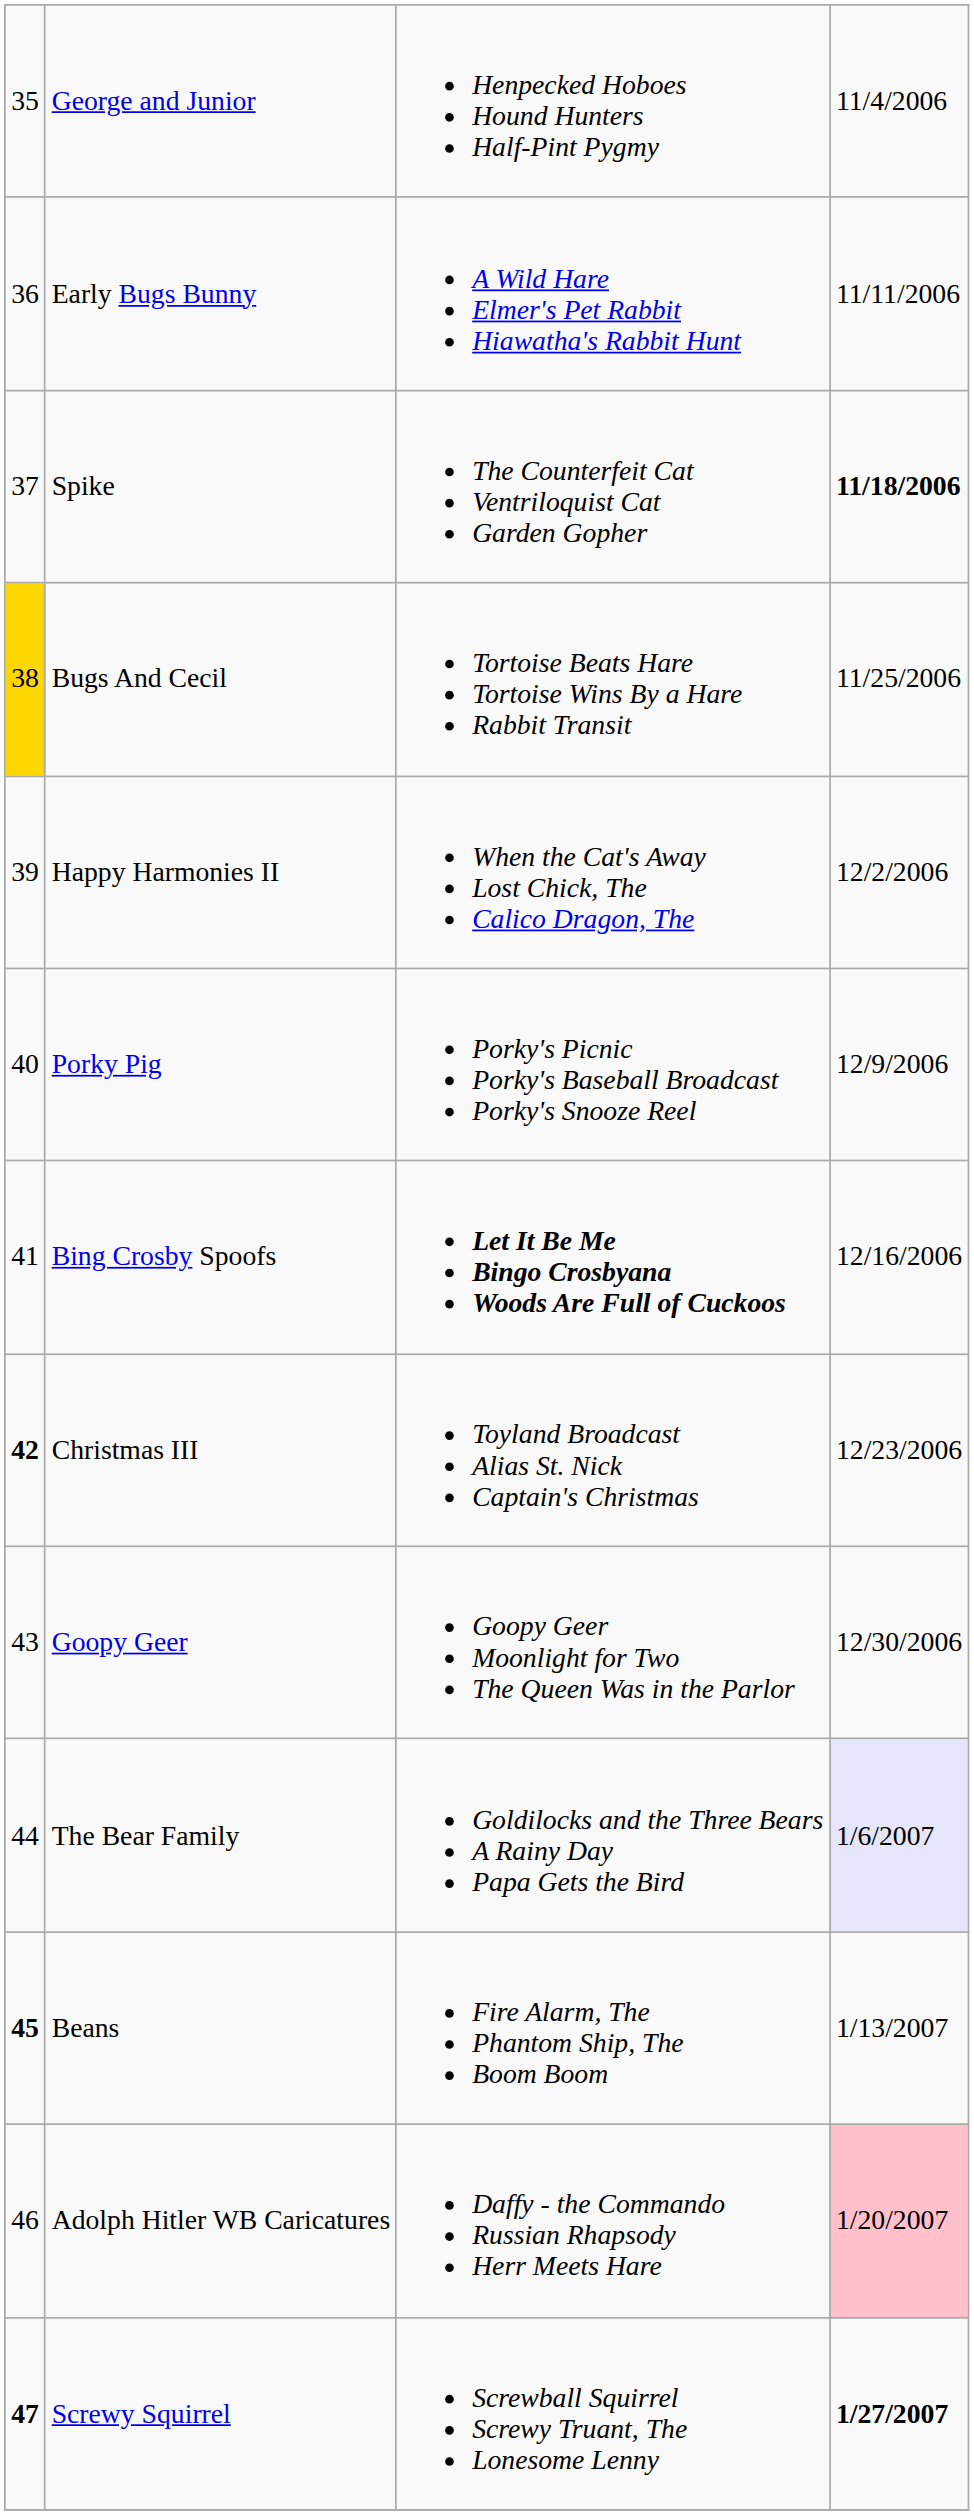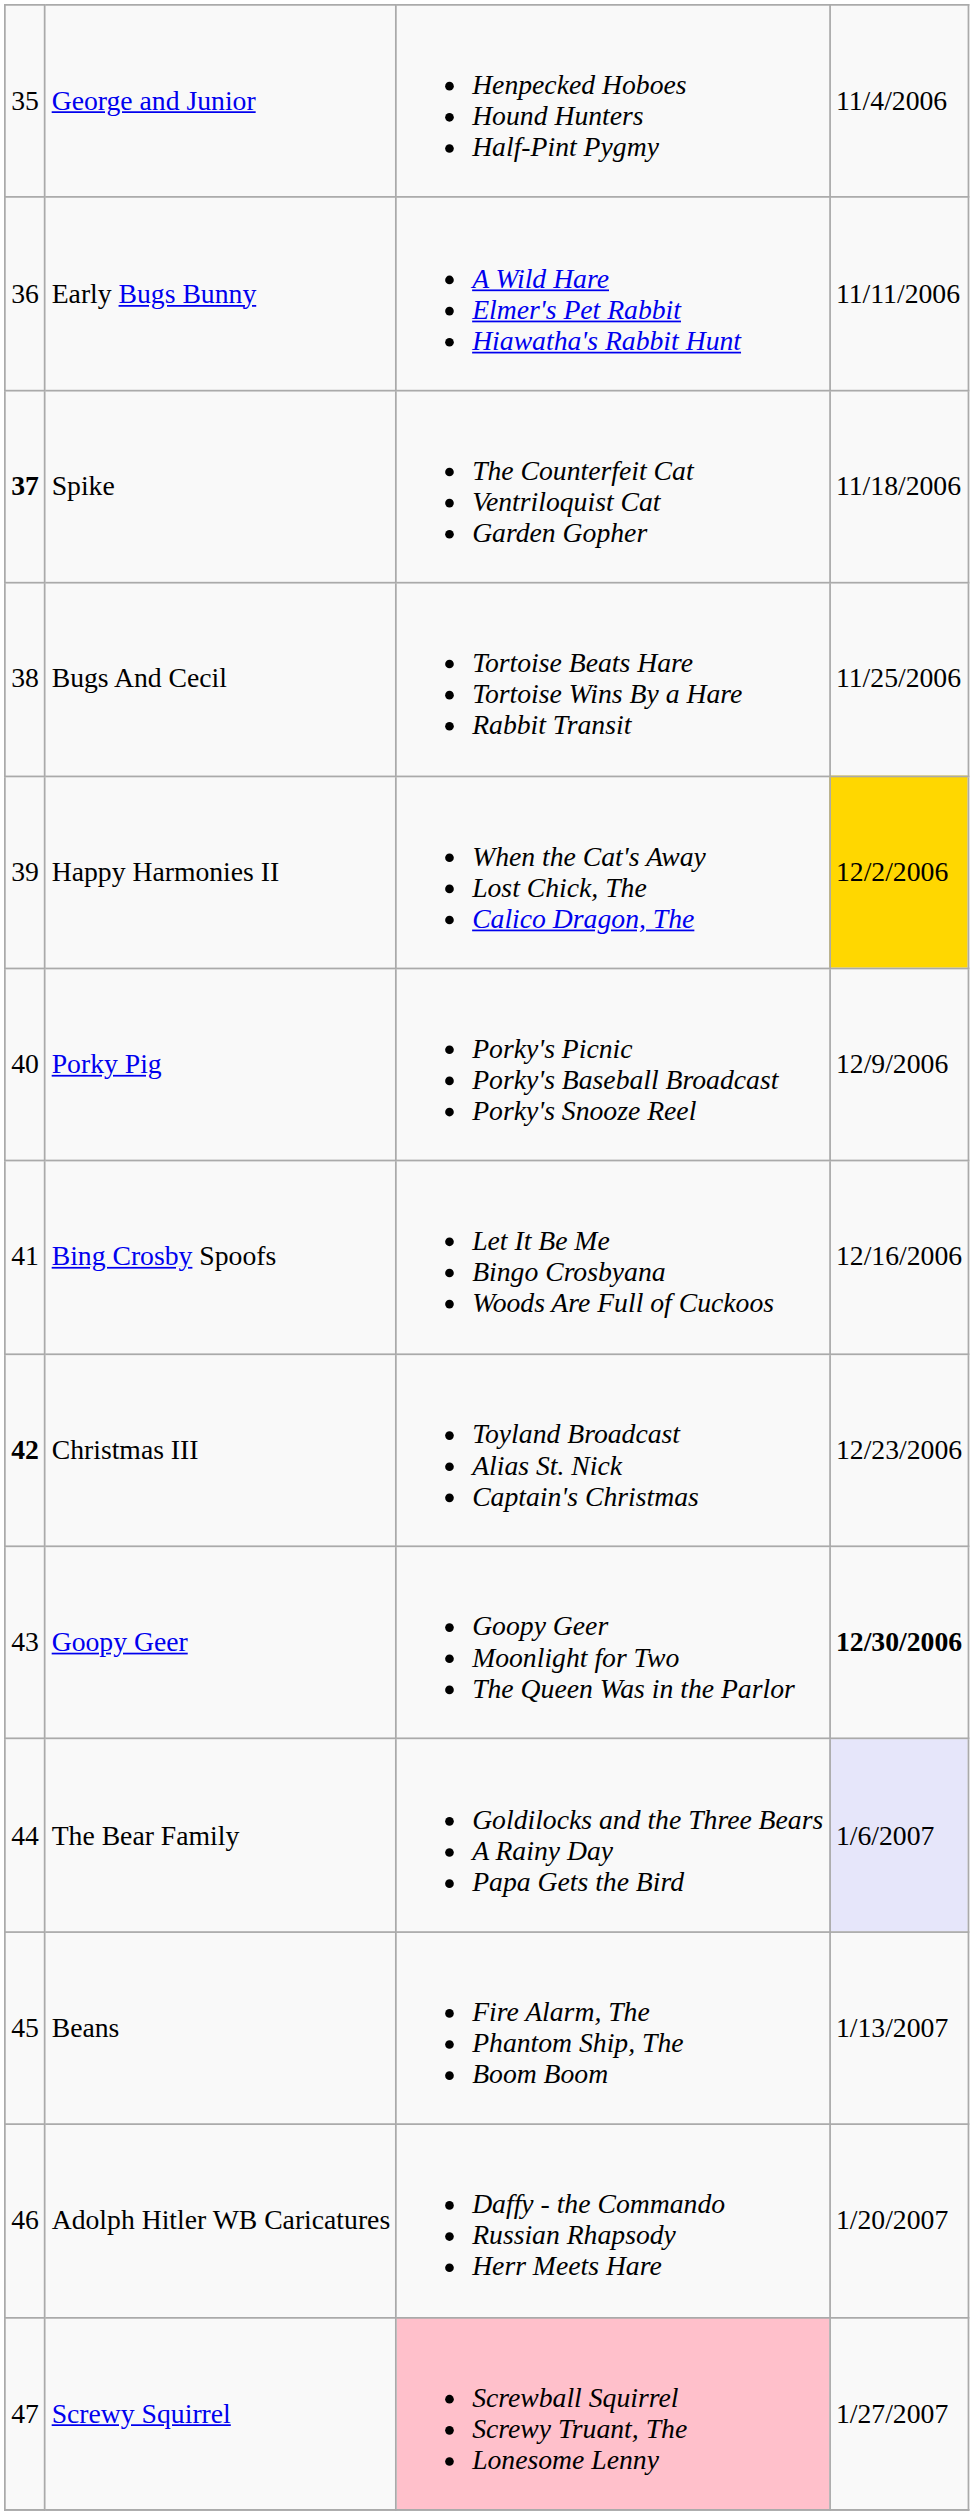Spike | column 1: normal -> bold
Spike | column 4: bold -> normal
Bugs And Cecil | column 1: gold background -> no background
Happy Harmonies II | column 4: no background -> gold background
Bing Crosby Spoofs | column 3: bold -> normal
Goopy Geer | column 4: normal -> bold
Beans | column 1: bold -> normal
Adolph Hitler WB Caricatures | column 4: pink background -> no background
Screwy Squirrel | column 1: bold -> normal
Screwy Squirrel | column 3: no background -> pink background
Screwy Squirrel | column 4: bold -> normal
